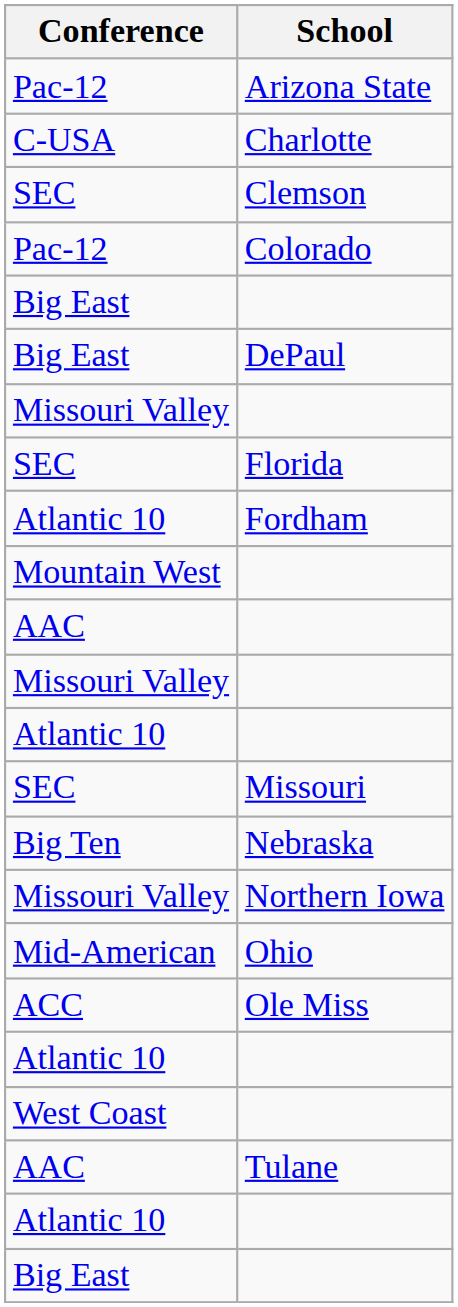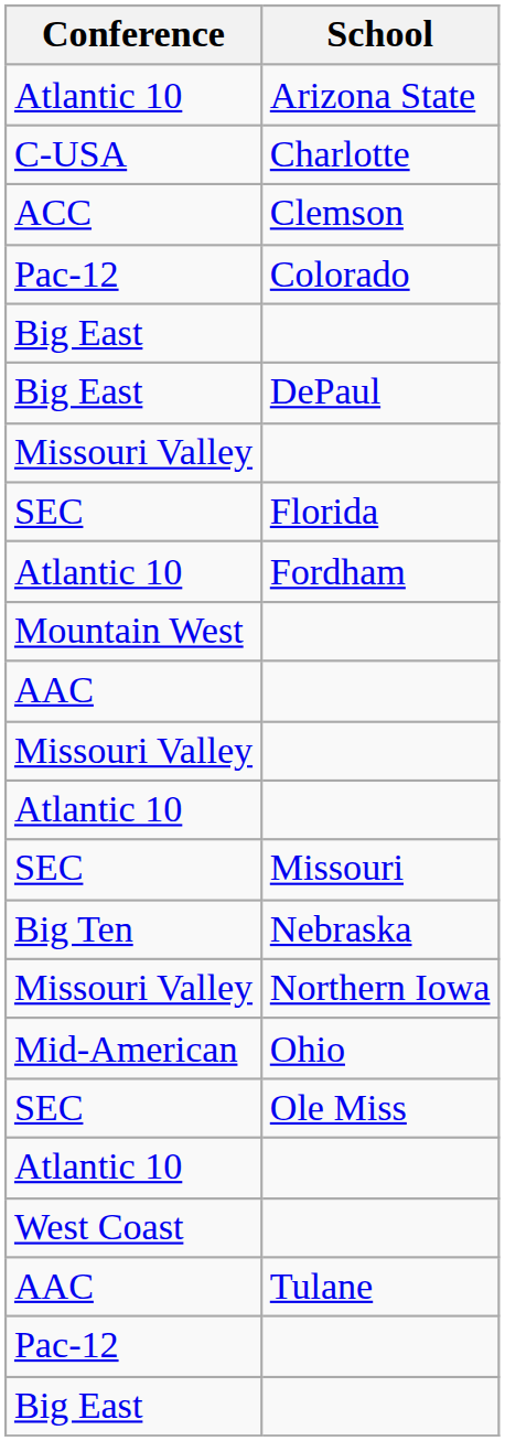row 2 | Conference: Pac-12 -> Atlantic 10
row 4 | Conference: SEC -> ACC
row 19 | Conference: ACC -> SEC
row 23 | Conference: Atlantic 10 -> Pac-12
